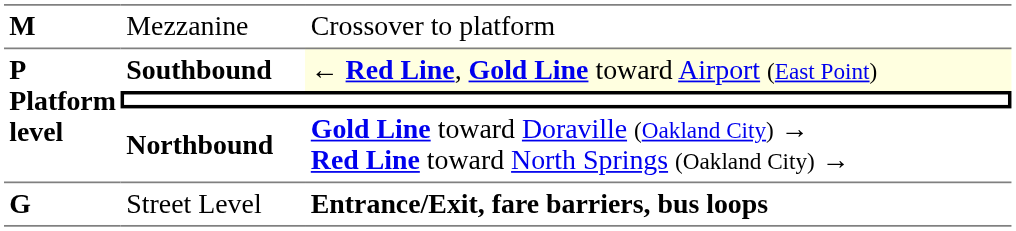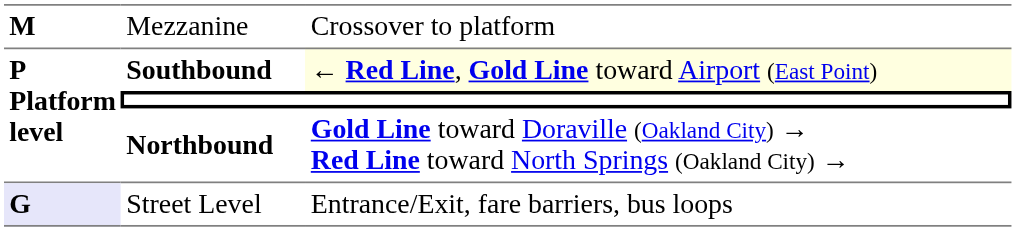Street Level | column 1: no background -> lavender background
Street Level | column 3: bold -> normal
